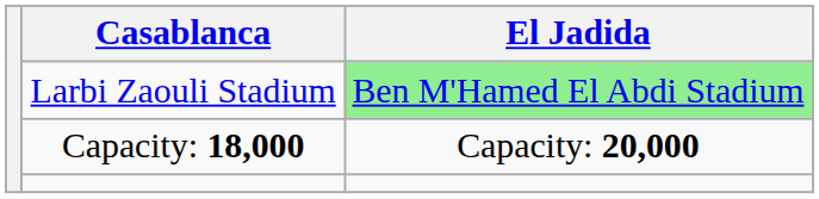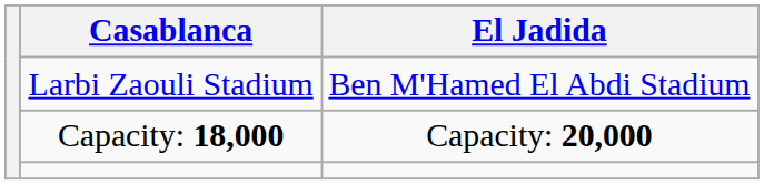Larbi Zaouli Stadium | El Jadida: lightgreen background -> no background
